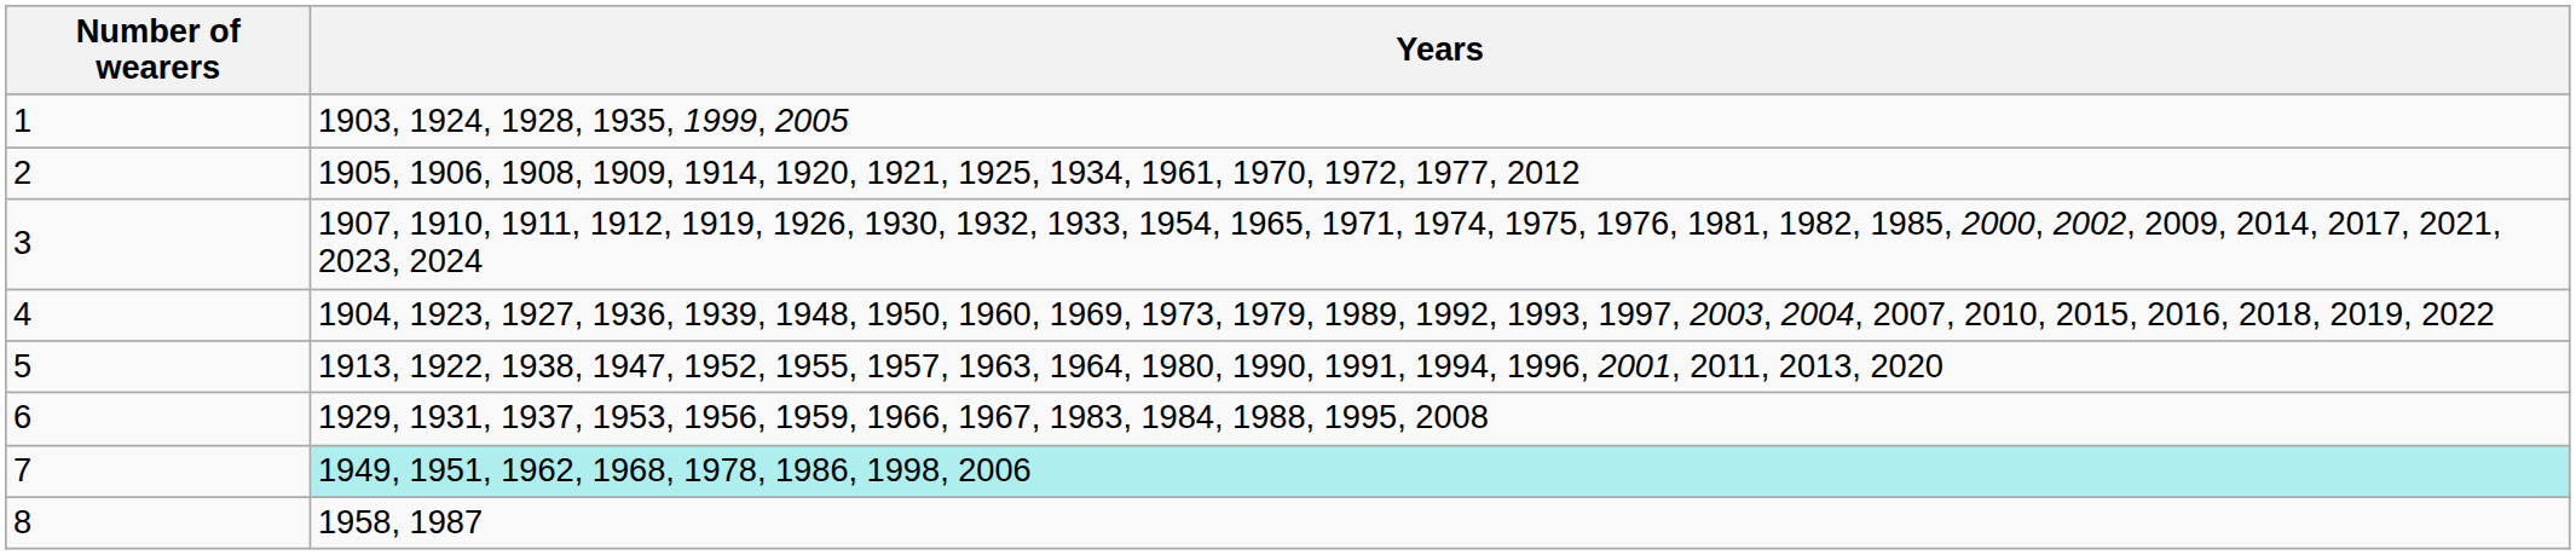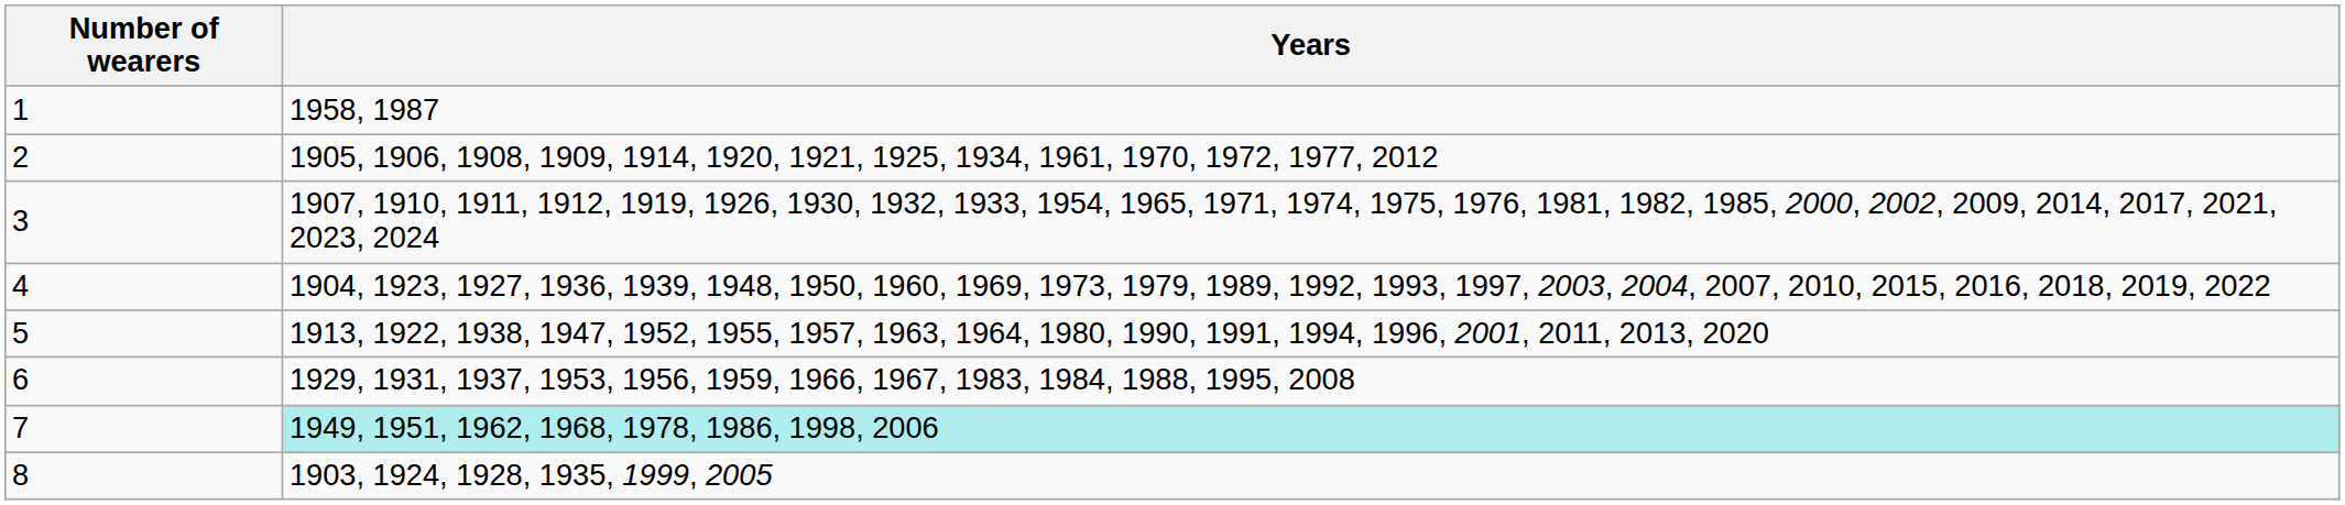1 | Years: 1903, 1924, 1928, 1935, 1999, 2005 -> 1958, 1987
8 | Years: 1958, 1987 -> 1903, 1924, 1928, 1935, 1999, 2005
